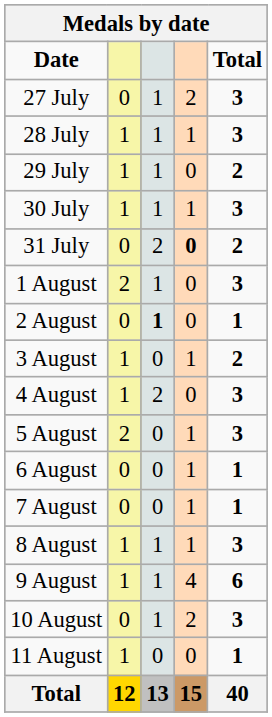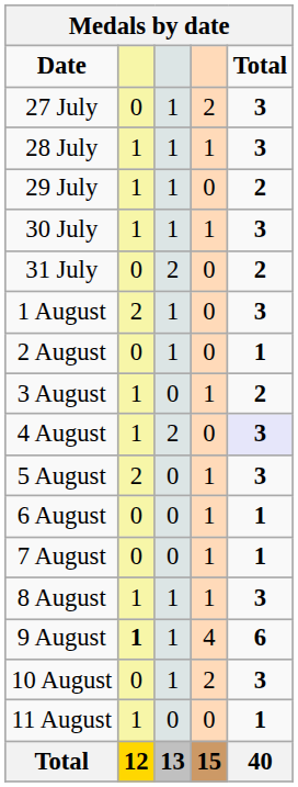31 July | column 4: bold -> normal
2 August | column 3: bold -> normal
4 August | Total: no background -> lavender background
9 August | column 2: normal -> bold
